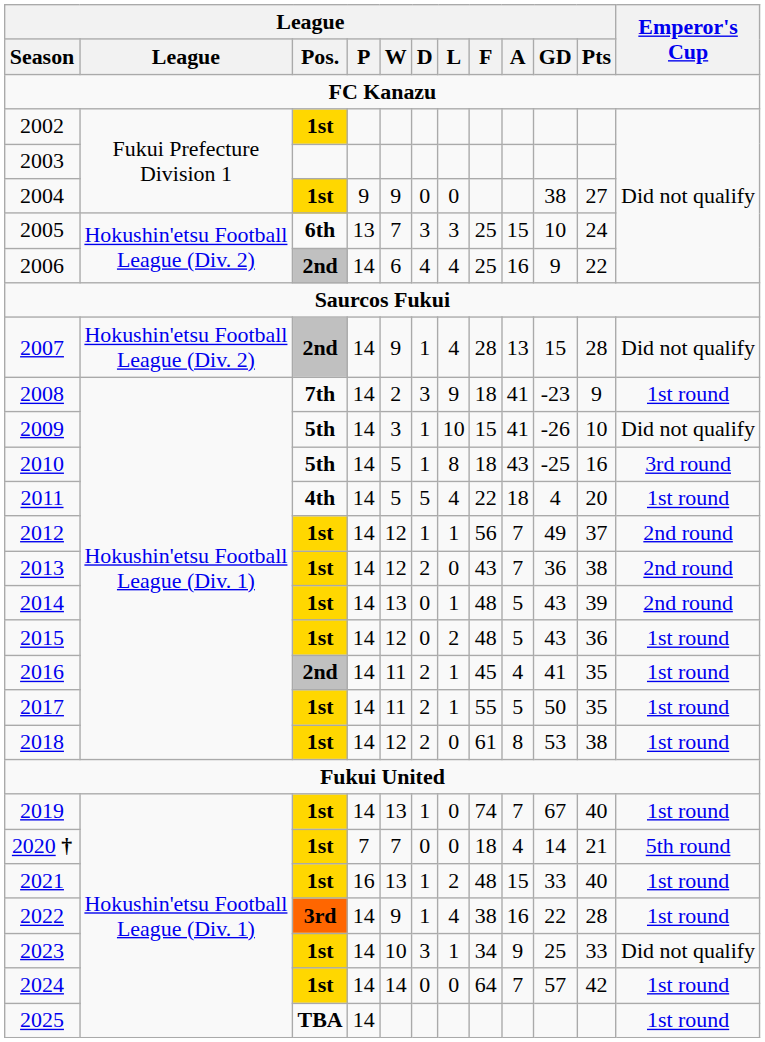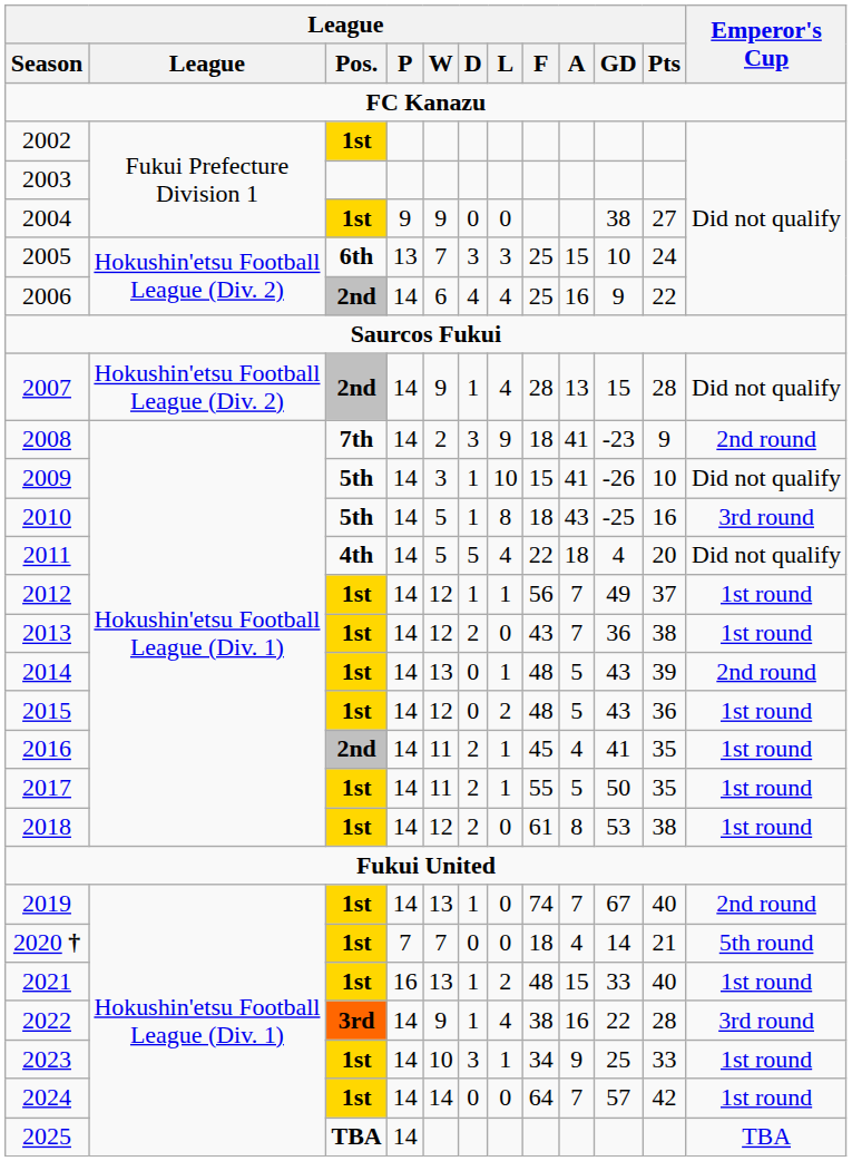2008 | Emperor's Cup: 1st round -> 2nd round
2011 | Emperor's Cup: 1st round -> Did not qualify
2012 | Emperor's Cup: 2nd round -> 1st round
2013 | Emperor's Cup: 2nd round -> 1st round
2019 | Emperor's Cup: 1st round -> 2nd round
2022 | Emperor's Cup: 1st round -> 3rd round
2023 | Emperor's Cup: Did not qualify -> 1st round
2025 | Emperor's Cup: 1st round -> TBA
